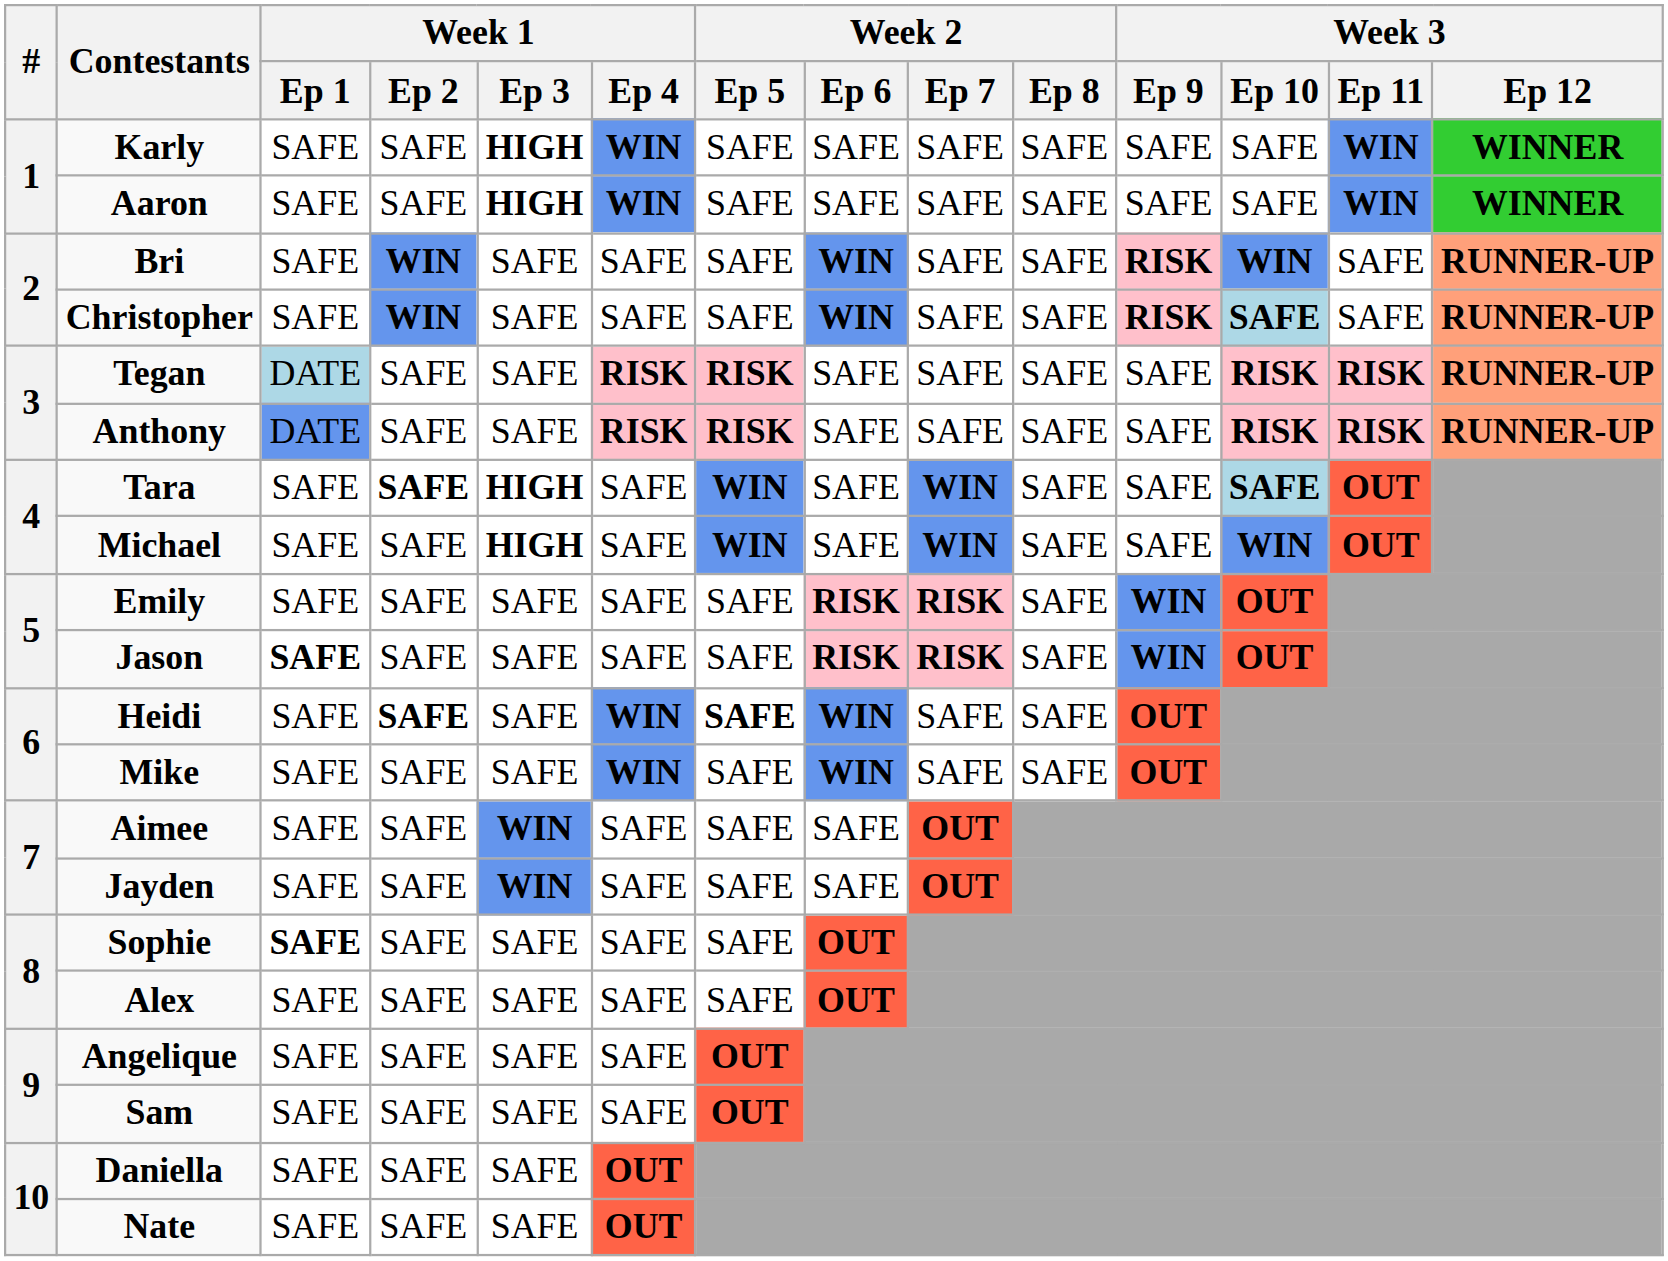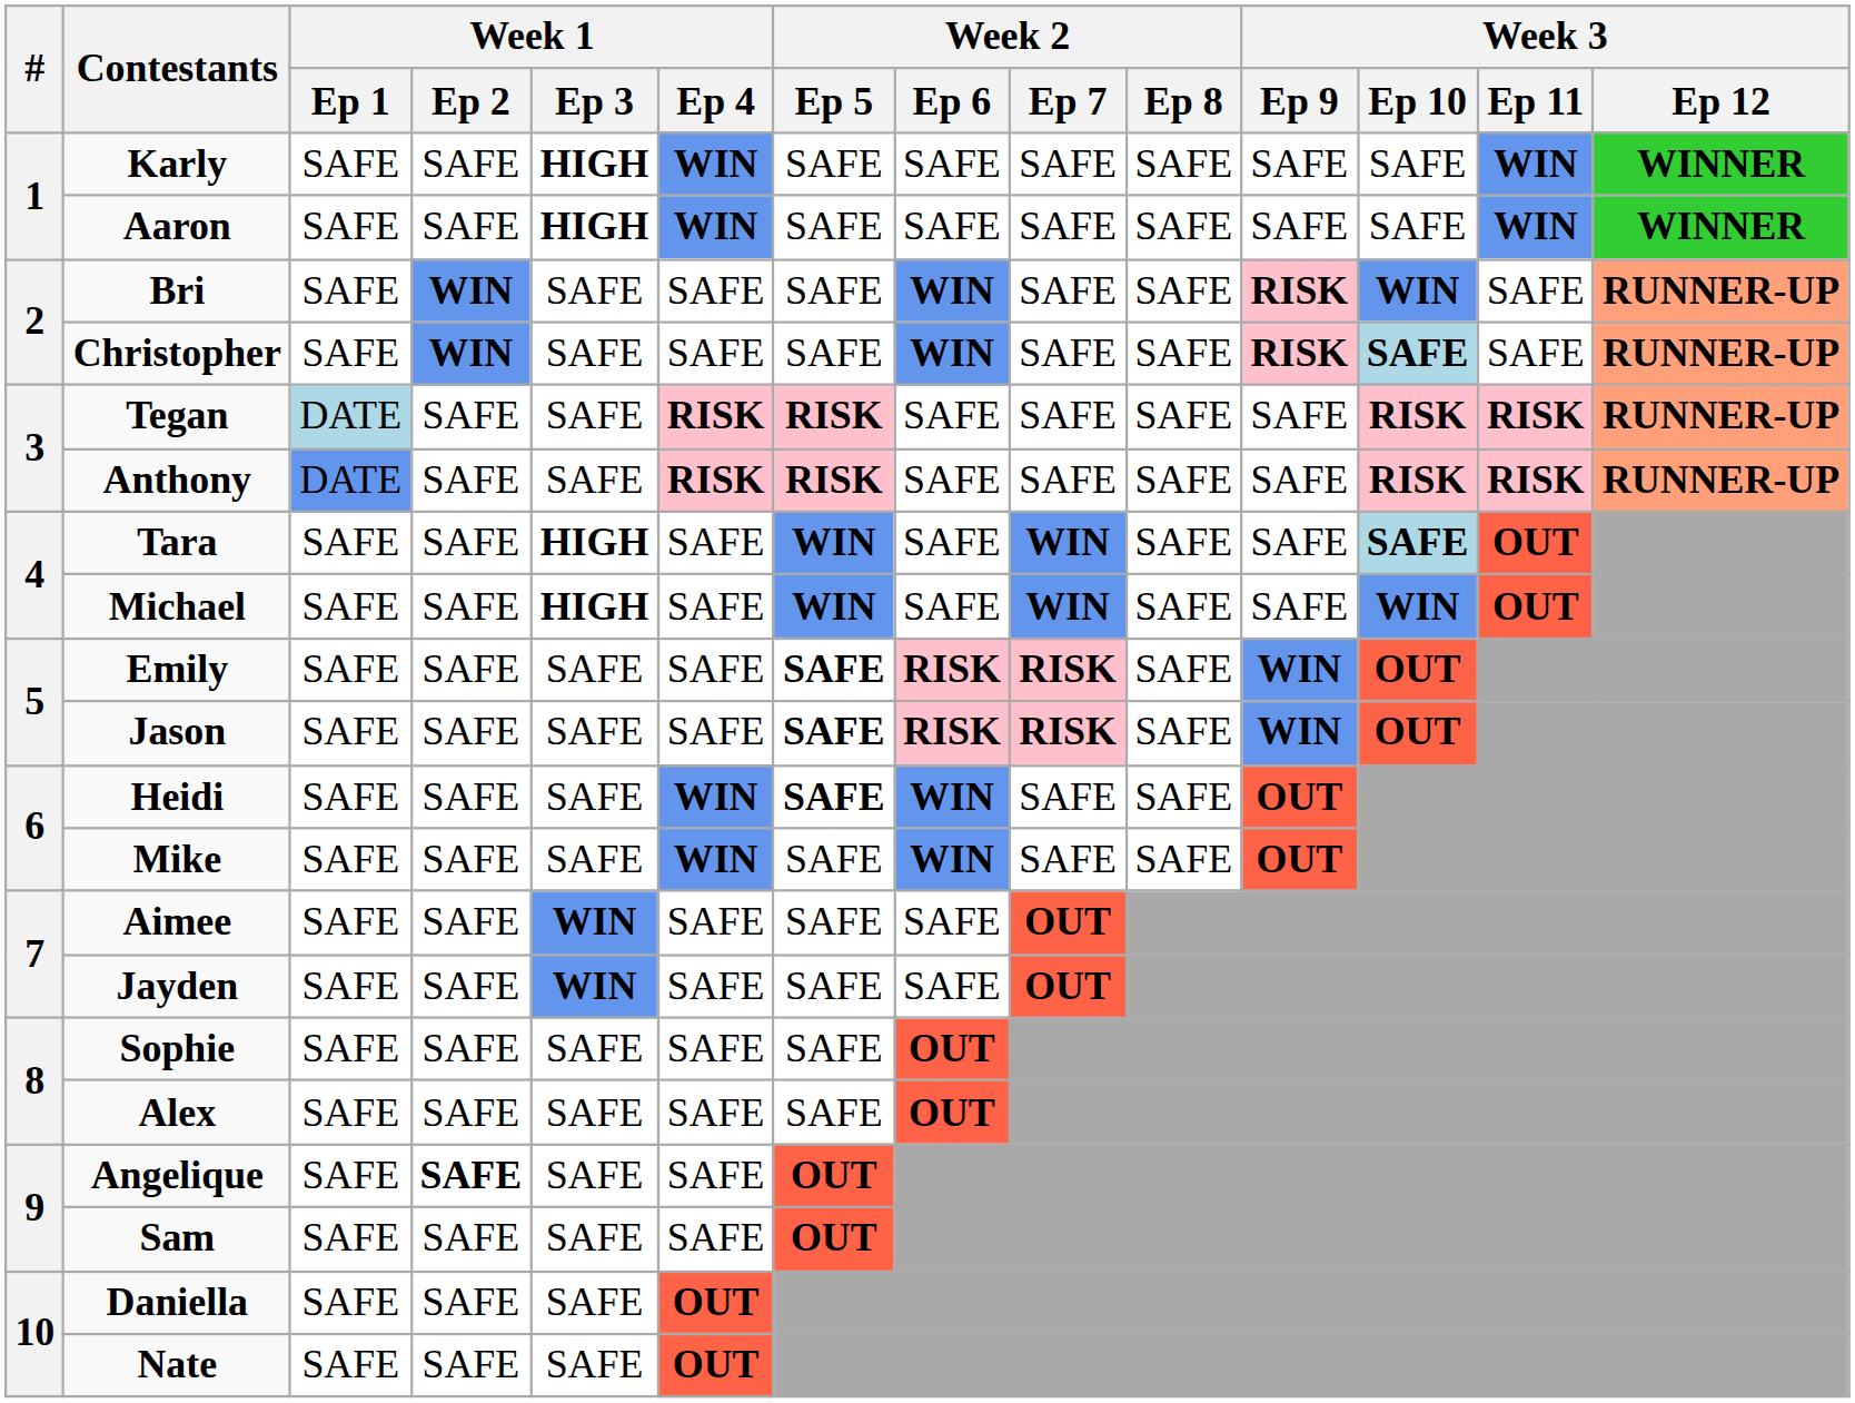Tara | Week 1 / Ep 2: bold -> normal
Emily | Week 2 / Ep 5: normal -> bold
Jason | Week 1 / Ep 1: bold -> normal
Jason | Week 2 / Ep 5: normal -> bold
Heidi | Week 1 / Ep 2: bold -> normal
Sophie | Week 1 / Ep 1: bold -> normal
Angelique | Week 1 / Ep 2: normal -> bold
